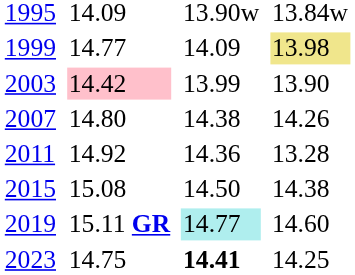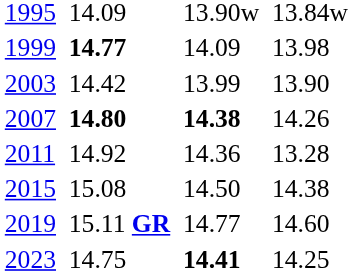1999 | column 2: normal -> bold
1999 | column 4: khaki background -> no background
2003 | column 2: pink background -> no background
2007 | column 2: normal -> bold
2007 | column 3: normal -> bold
2019 | column 3: paleturquoise background -> no background
